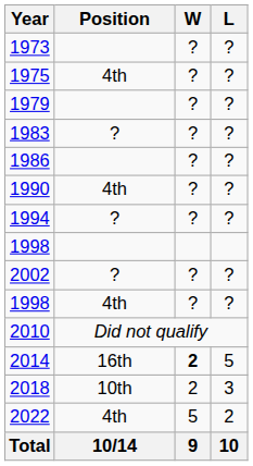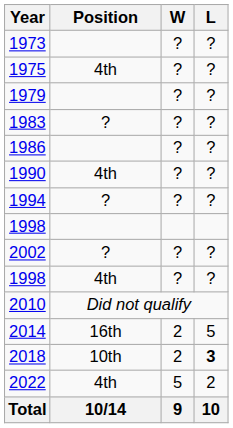2014 | W: bold -> normal
2018 | L: normal -> bold
